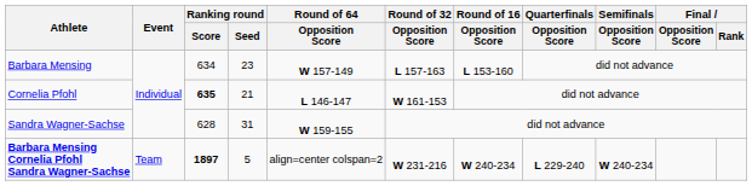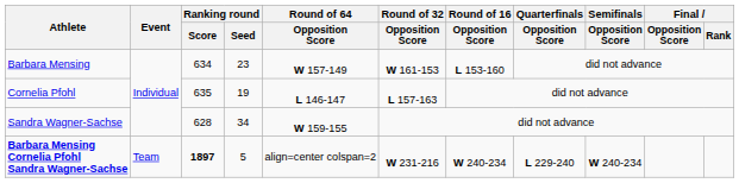Barbara Mensing | Round of 32 / Opposition Score: L 157-163 -> W 161-153
Cornelia Pfohl | Ranking round / Score: bold -> normal
Cornelia Pfohl | Ranking round / Seed: 21 -> 19
Cornelia Pfohl | Round of 32 / Opposition Score: W 161-153 -> L 157-163
Sandra Wagner-Sachse | Ranking round / Seed: 31 -> 34
